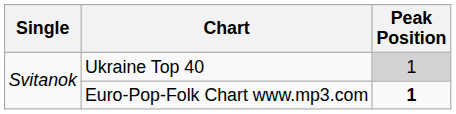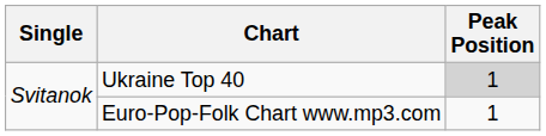Euro-Pop-Folk Chart www.mp3.com | Peak Position: bold -> normal
